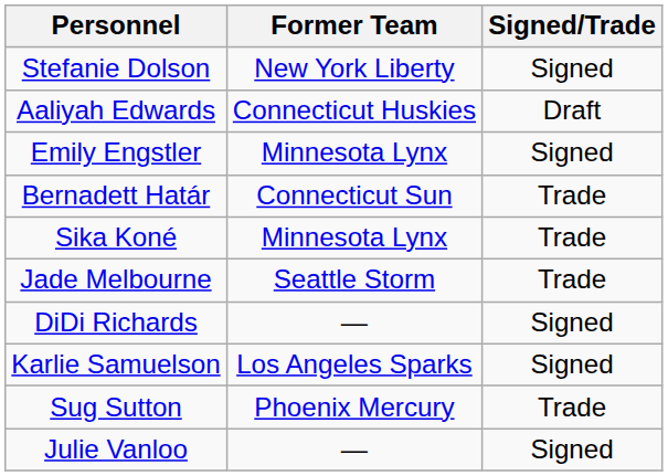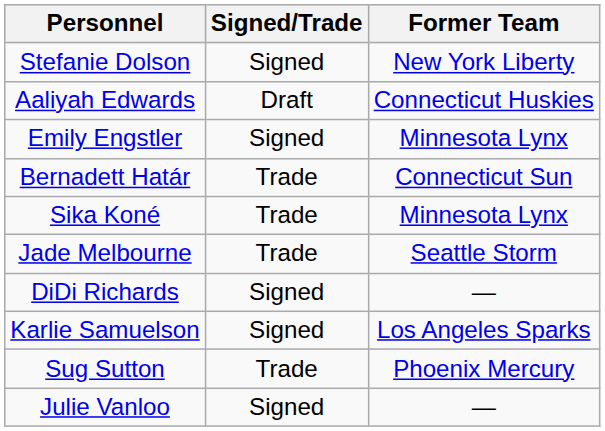columns swapped: Signed/Trade <-> Former Team
